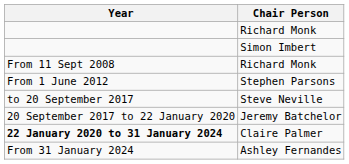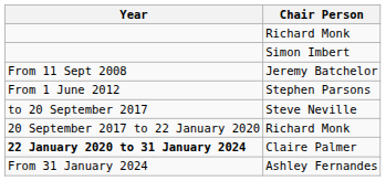row 4 | Chair Person: Richard Monk -> Jeremy Batchelor
row 7 | Chair Person: Jeremy Batchelor -> Richard Monk
